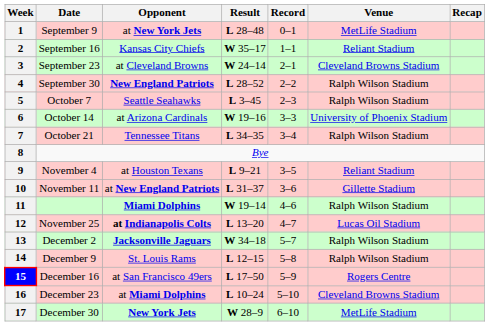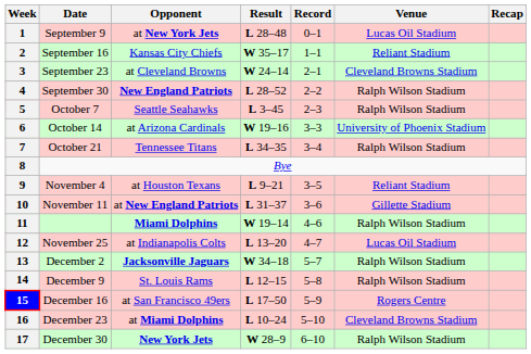1 | Venue: MetLife Stadium -> Lucas Oil Stadium
12 | Opponent: bold -> normal
17 | Venue: MetLife Stadium -> Ralph Wilson Stadium
